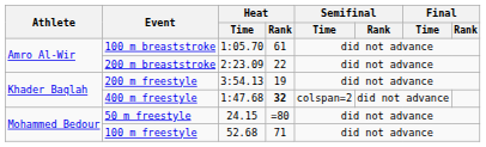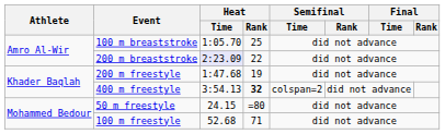100 m breaststroke | Heat / Rank: 61 -> 25
200 m breaststroke | Heat / Time: no background -> lavender background
200 m freestyle | Heat / Time: 3:54.13 -> 1:47.68
400 m freestyle | Heat / Time: 1:47.68 -> 3:54.13
